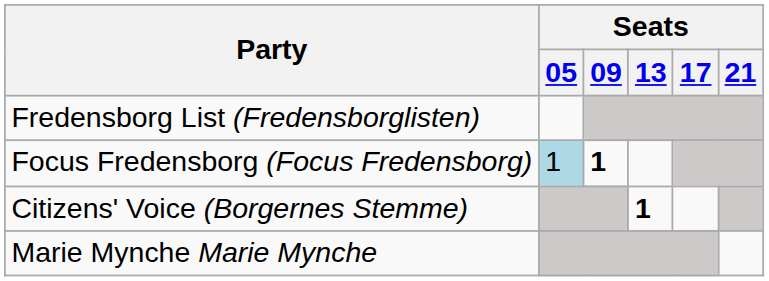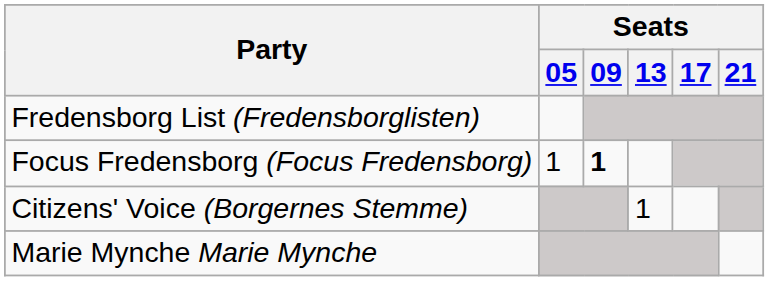Focus Fredensborg (Focus Fredensborg) | Seats / 05: lightblue background -> no background
Citizens' Voice (Borgernes Stemme) | Seats / 13: bold -> normal
